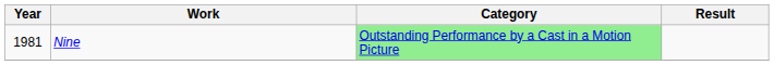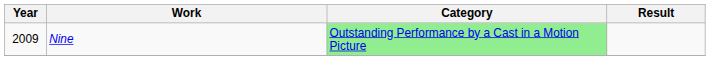Nine | Year: 1981 -> 2009
